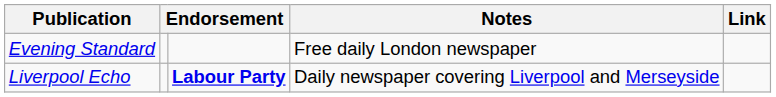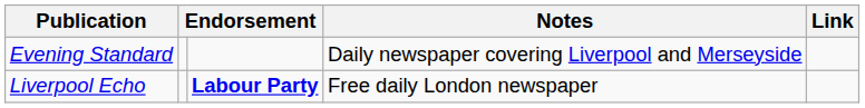Evening Standard | Notes: Free daily London newspaper -> Daily newspaper covering Liverpool and Merseyside
Liverpool Echo | Notes: Daily newspaper covering Liverpool and Merseyside -> Free daily London newspaper
